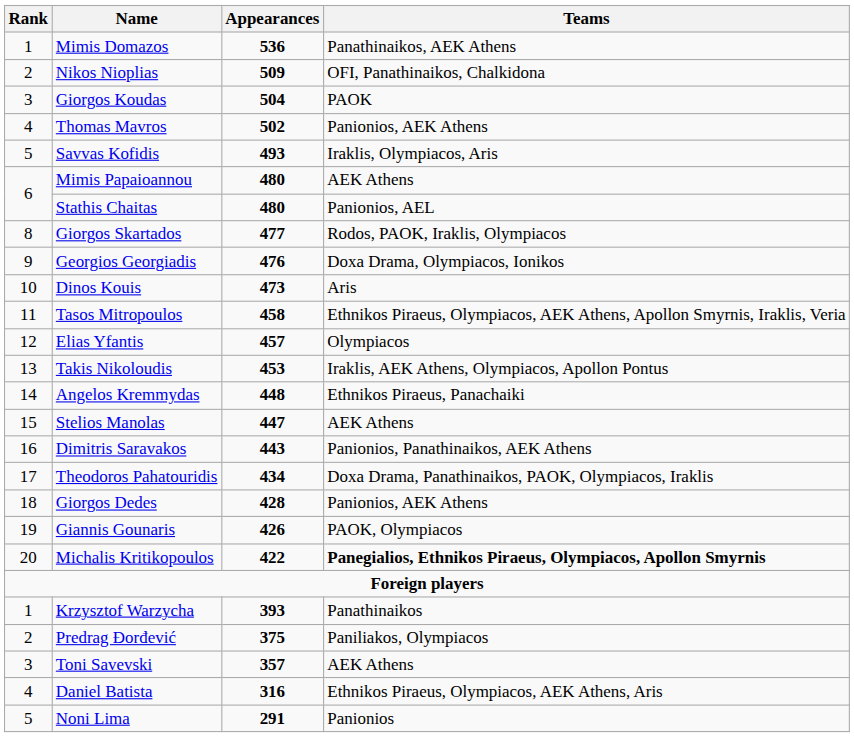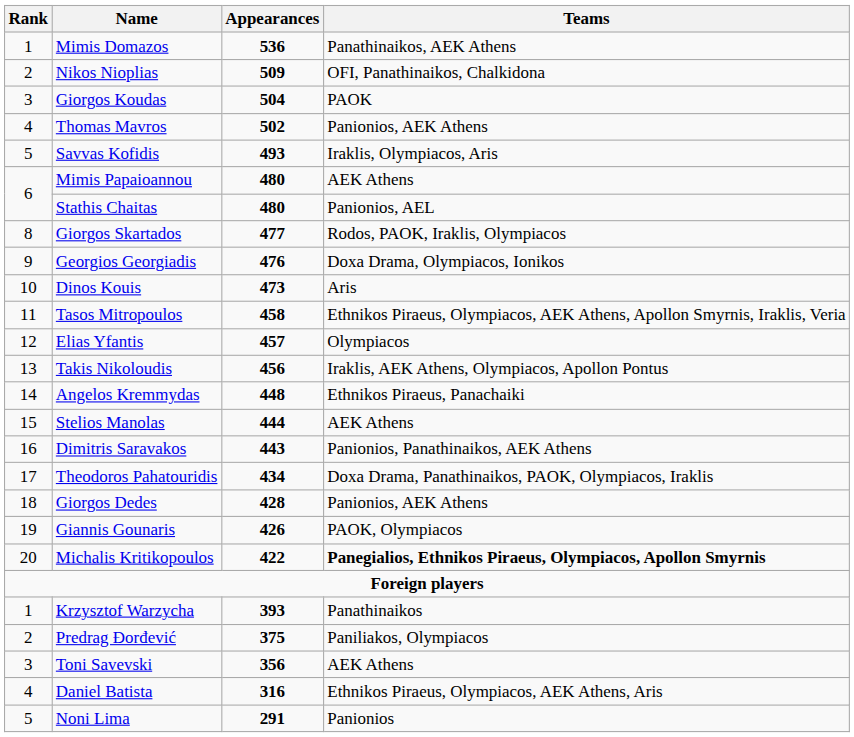Takis Nikoloudis | Appearances: 453 -> 456
Stelios Manolas | Appearances: 447 -> 444
Toni Savevski | Appearances: 357 -> 356
